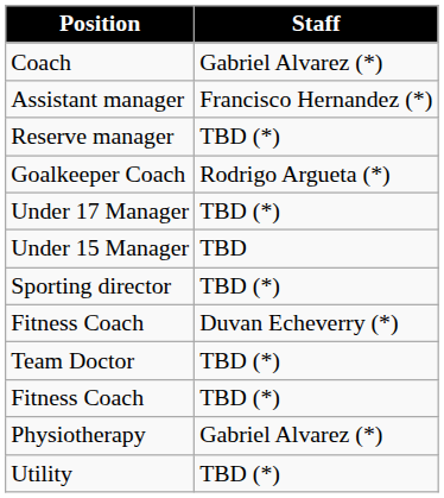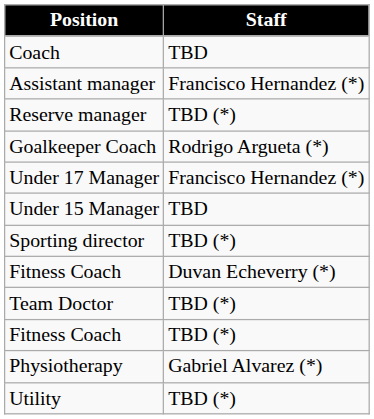row 2 | Staff: Gabriel Alvarez (*) -> TBD
row 6 | Staff: TBD (*) -> Francisco Hernandez (*)
